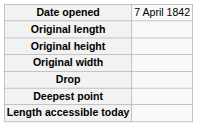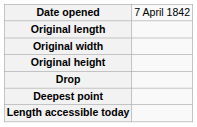rows swapped: Original height <-> Original width
